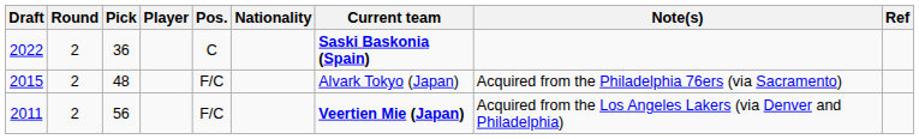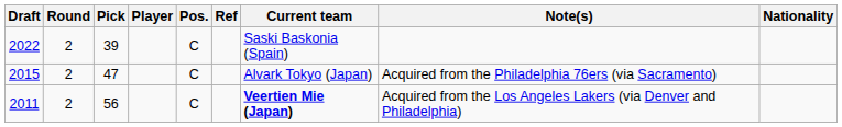columns swapped: Nationality <-> Ref
2022 | Pick: 36 -> 39
2022 | Current team: bold -> normal
2015 | Pick: 48 -> 47
2015 | Pos.: F/C -> C
2011 | Pos.: F/C -> C
